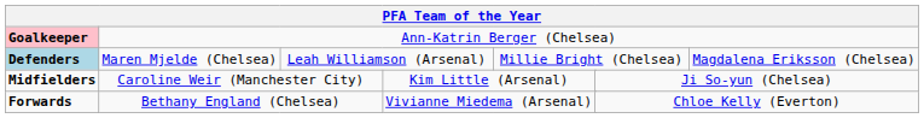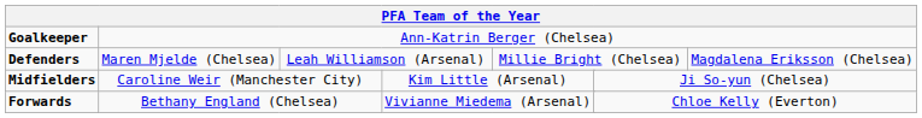Goalkeeper | column 1: pink background -> no background
Defenders | column 1: lightblue background -> no background
